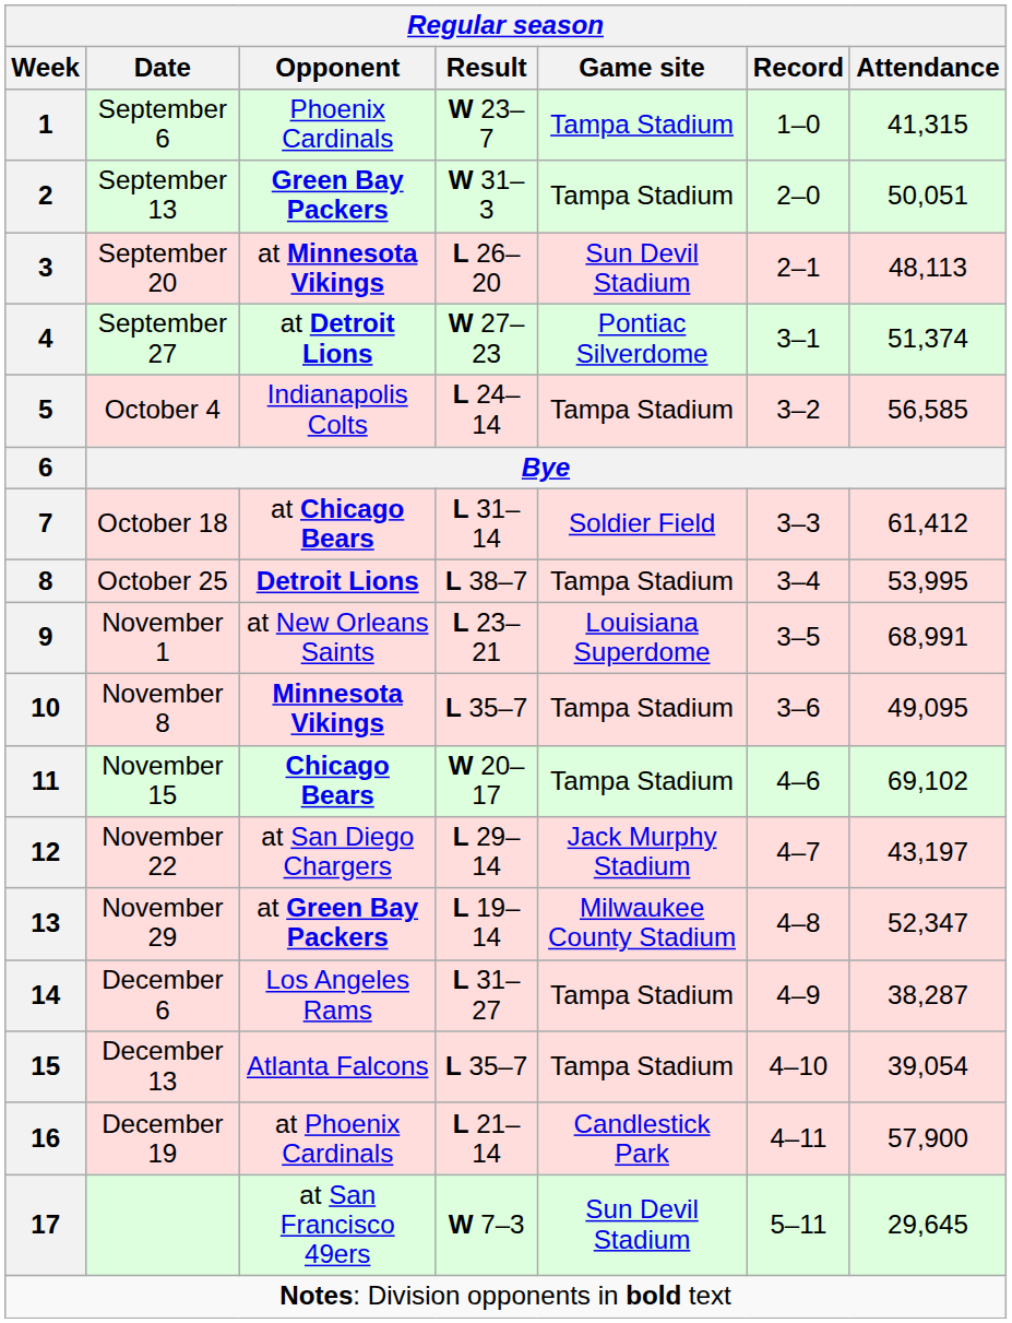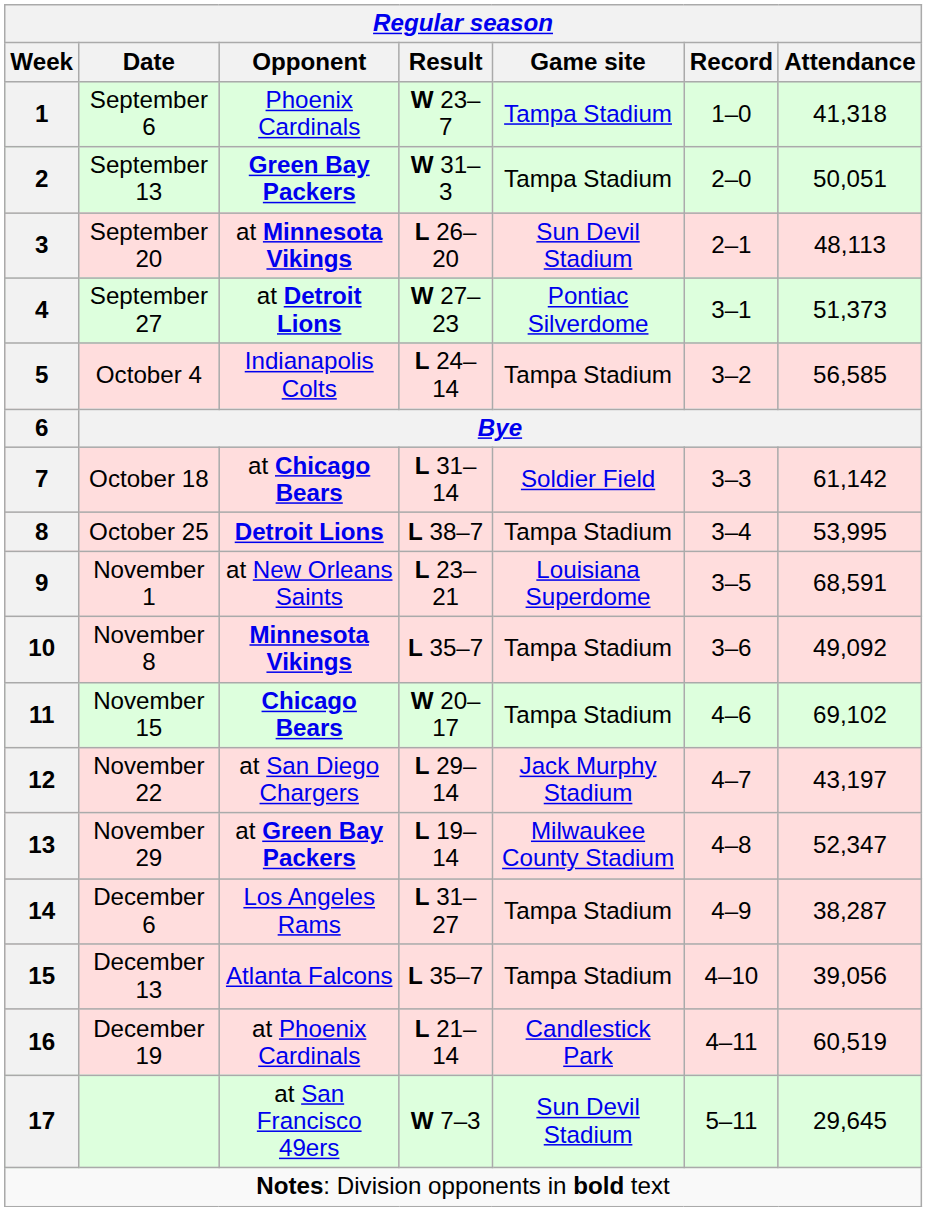1 | Attendance: 41,315 -> 41,318
4 | Attendance: 51,374 -> 51,373
7 | Attendance: 61,412 -> 61,142
9 | Attendance: 68,991 -> 68,591
10 | Attendance: 49,095 -> 49,092
15 | Attendance: 39,054 -> 39,056
16 | Attendance: 57,900 -> 60,519
